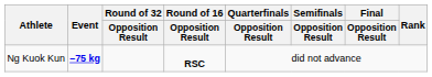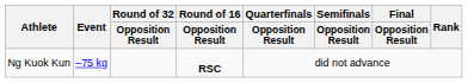Ng Kuok Kun | Event: bold -> normal
